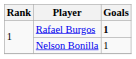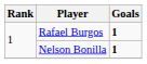Nelson Bonilla | Goals: normal -> bold
